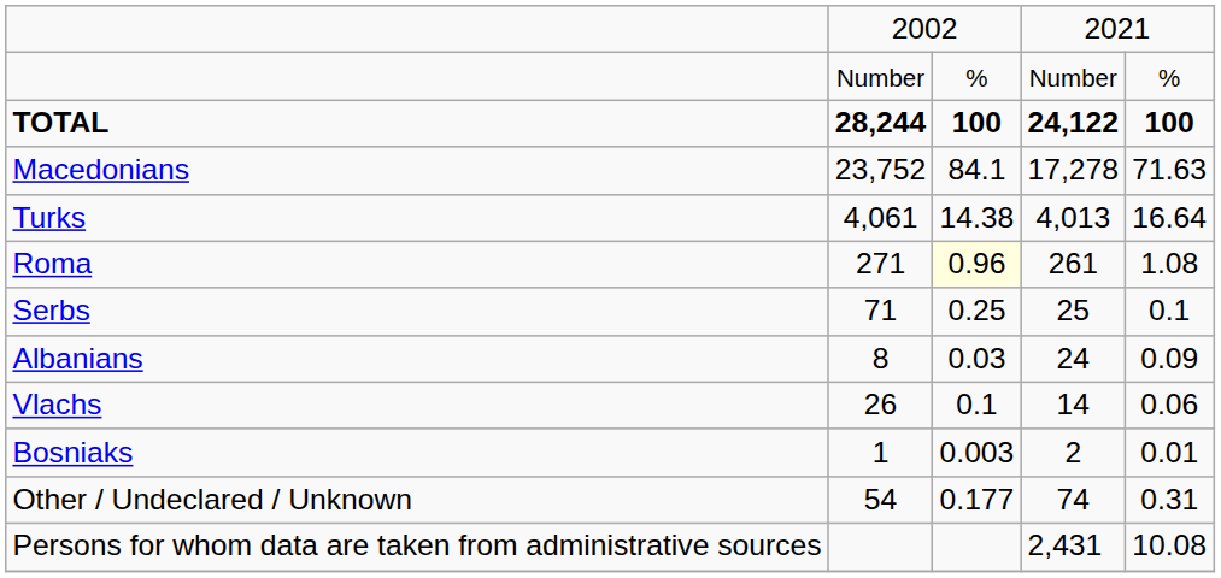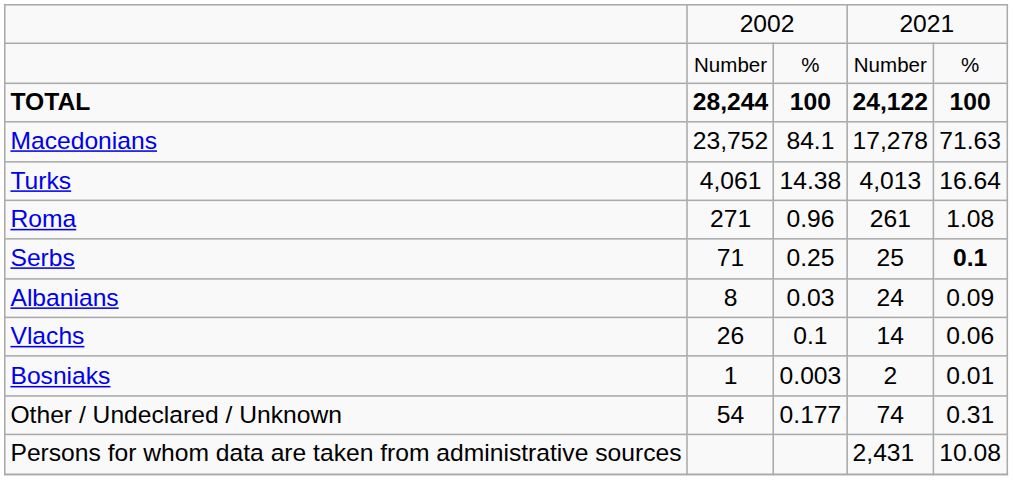Roma | column 3: lightyellow background -> no background
Serbs | column 5: normal -> bold
